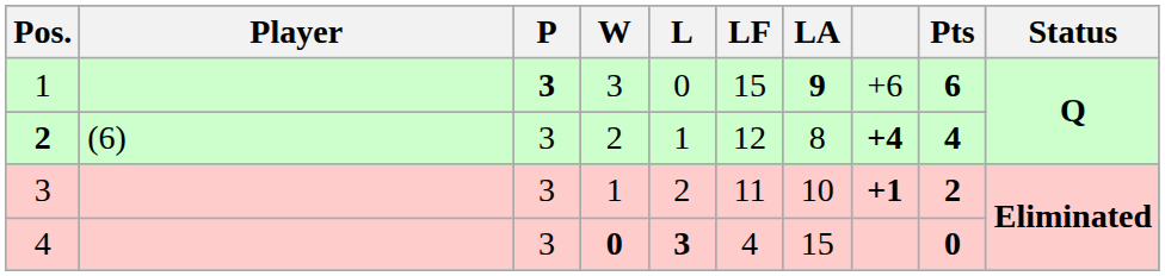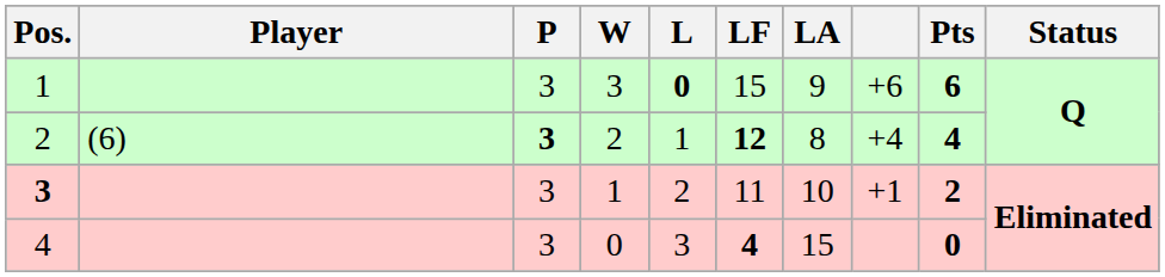row 2 | P: bold -> normal
row 2 | L: normal -> bold
row 2 | LA: bold -> normal
row 3 | Pos.: bold -> normal
row 3 | P: normal -> bold
row 3 | LF: normal -> bold
row 3 | column 8: bold -> normal
row 4 | Pos.: normal -> bold
row 4 | column 8: bold -> normal
row 5 | W: bold -> normal
row 5 | L: bold -> normal
row 5 | LF: normal -> bold
